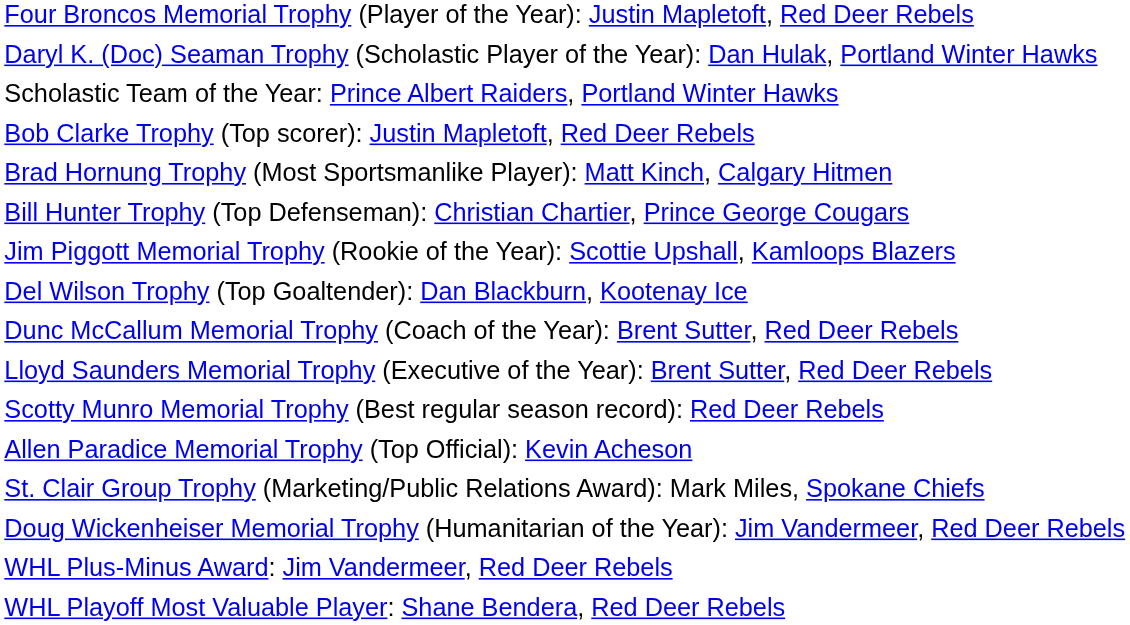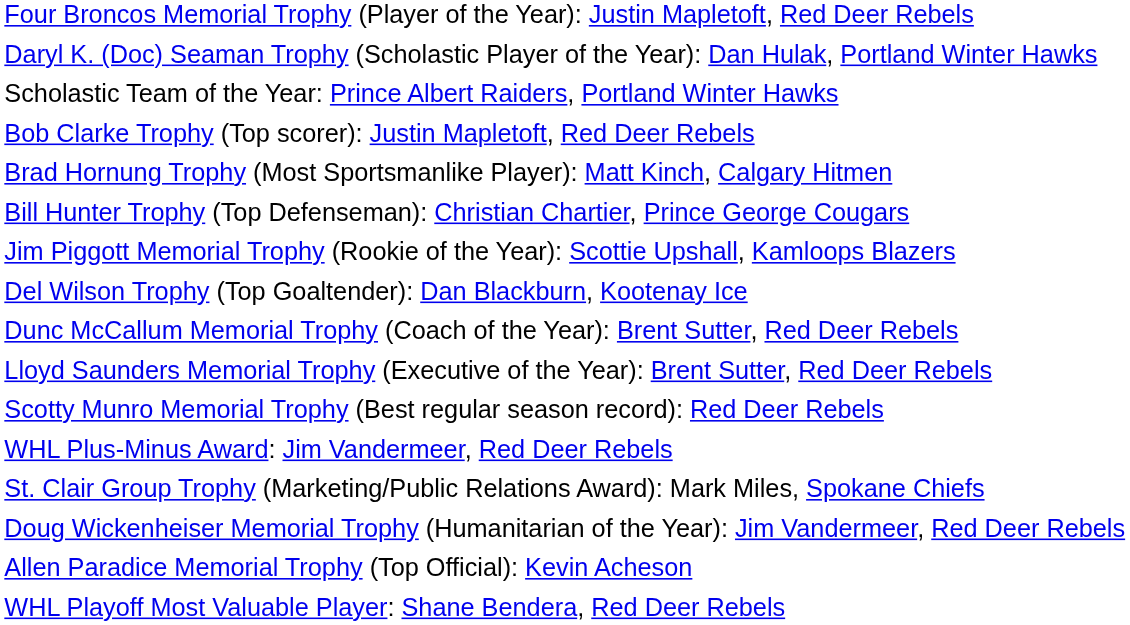row 12 | column 1: Allen Paradice Memorial Trophy (Top Official): Kevin Acheson -> WHL Plus-Minus Award: Jim Vandermeer, Red Deer Rebels
row 15 | column 1: WHL Plus-Minus Award: Jim Vandermeer, Red Deer Rebels -> Allen Paradice Memorial Trophy (Top Official): Kevin Acheson
